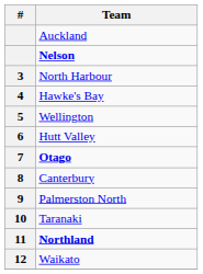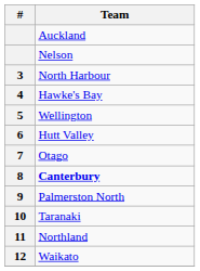Nelson | Team: bold -> normal
Otago | Team: bold -> normal
Canterbury | Team: normal -> bold
Northland | Team: bold -> normal
